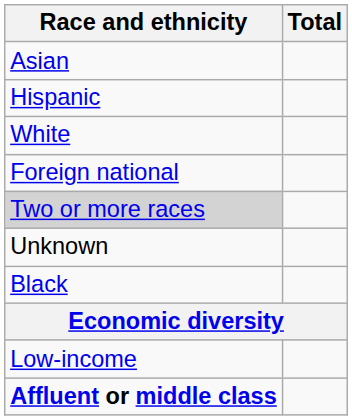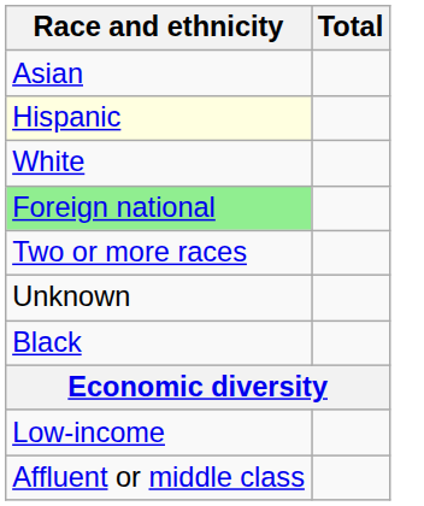Hispanic | Race and ethnicity: no background -> lightyellow background
Foreign national | Race and ethnicity: no background -> lightgreen background
Two or more races | Race and ethnicity: lightgrey background -> no background
Affluent or middle class | Race and ethnicity: bold -> normal
